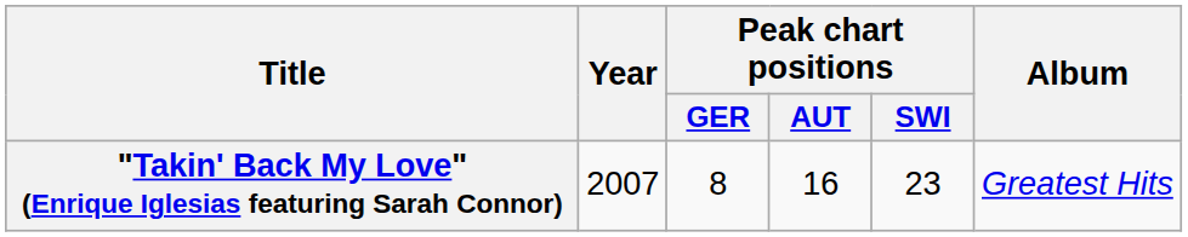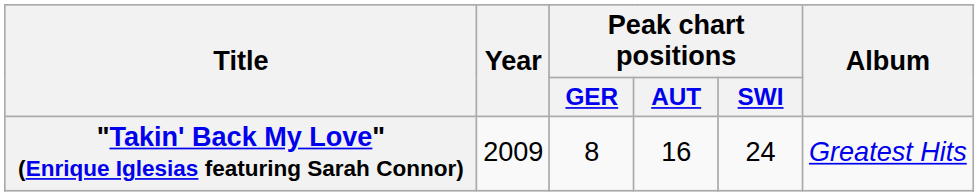row 3 | Year: 2007 -> 2009
row 3 | Peak chart positions / SWI: 23 -> 24
